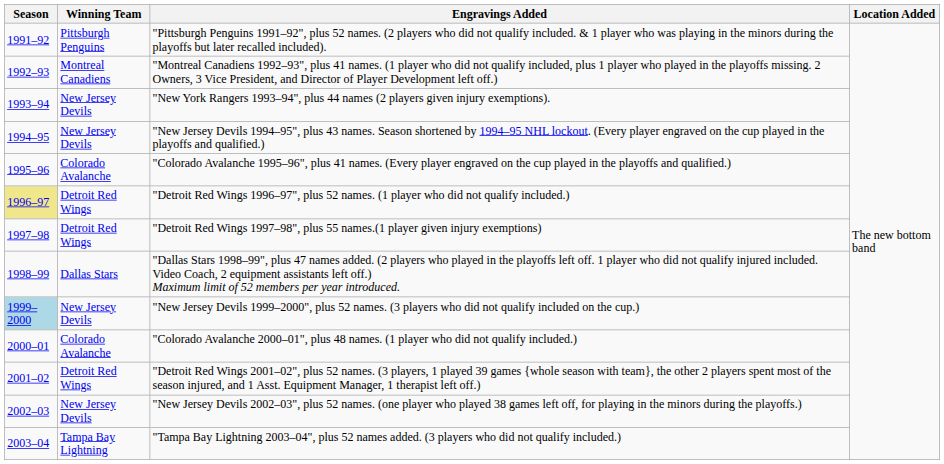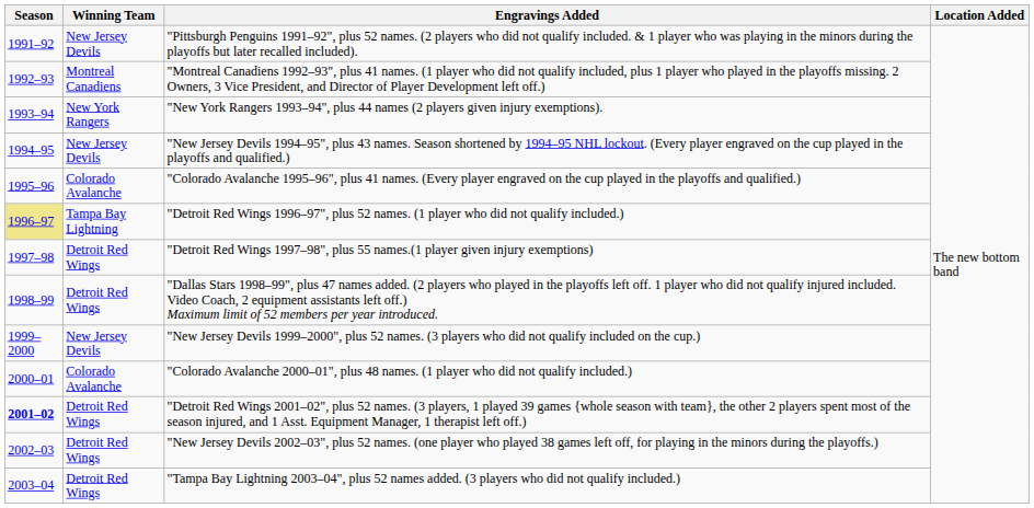row 2 | Winning Team: Pittsburgh Penguins -> New Jersey Devils
row 4 | Winning Team: New Jersey Devils -> New York Rangers
row 7 | Winning Team: Detroit Red Wings -> Tampa Bay Lightning
row 9 | Winning Team: Dallas Stars -> Detroit Red Wings
row 10 | Season: lightblue background -> no background
row 12 | Season: normal -> bold
row 13 | Winning Team: New Jersey Devils -> Detroit Red Wings
row 14 | Winning Team: Tampa Bay Lightning -> Detroit Red Wings
